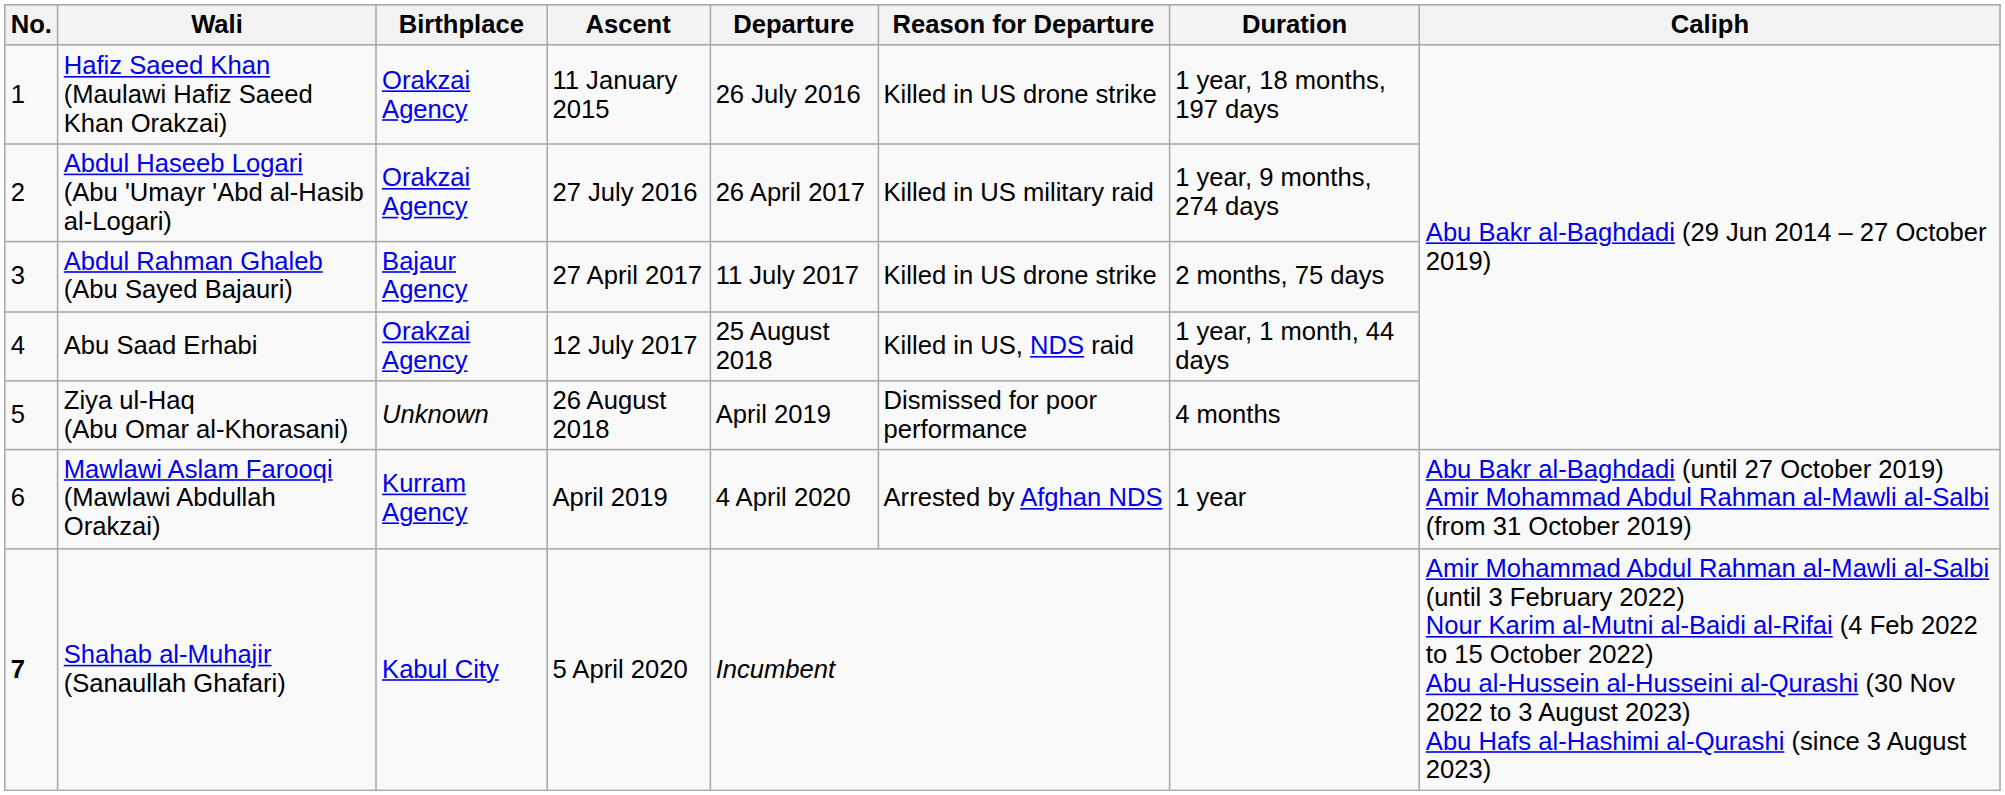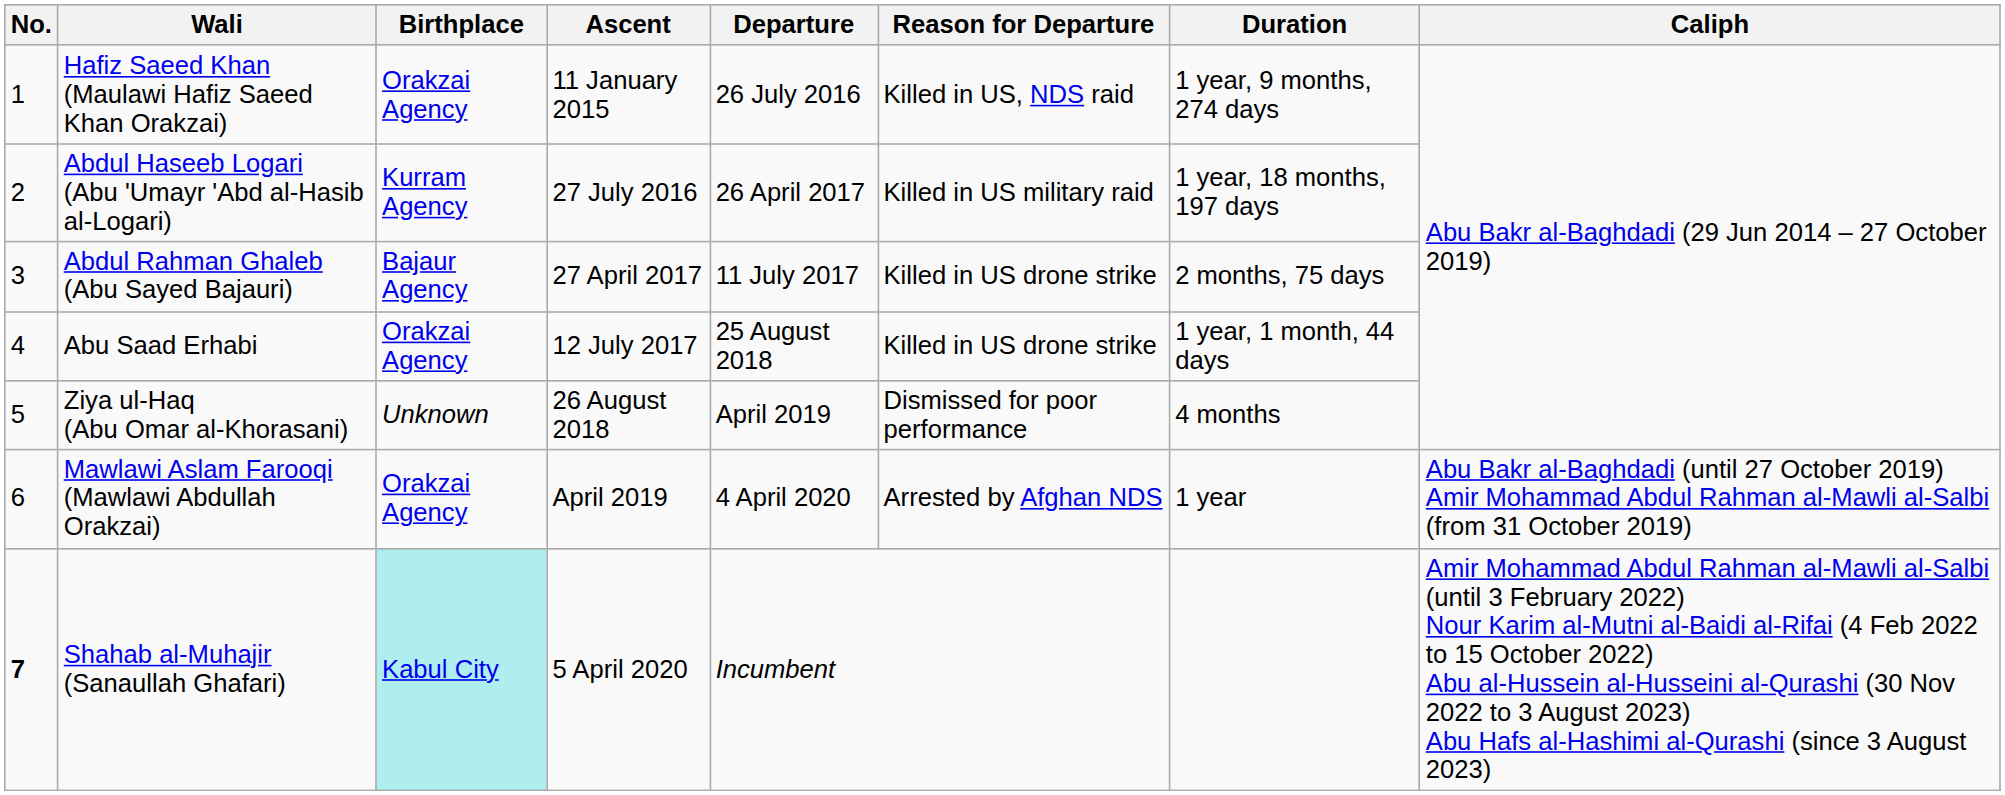Hafiz Saeed Khan (Maulawi Hafiz Saeed Khan Orakzai) | Reason for Departure: Killed in US drone strike -> Killed in US, NDS raid
Hafiz Saeed Khan (Maulawi Hafiz Saeed Khan Orakzai) | Duration: 1 year, 18 months, 197 days -> 1 year, 9 months, 274 days
Abdul Haseeb Logari (Abu 'Umayr 'Abd al-Hasib al-Logari) | Birthplace: Orakzai Agency -> Kurram Agency
Abdul Haseeb Logari (Abu 'Umayr 'Abd al-Hasib al-Logari) | Duration: 1 year, 9 months, 274 days -> 1 year, 18 months, 197 days
Abu Saad Erhabi | Reason for Departure: Killed in US, NDS raid -> Killed in US drone strike
Mawlawi Aslam Farooqi (Mawlawi Abdullah Orakzai) | Birthplace: Kurram Agency -> Orakzai Agency
Shahab al-Muhajir (Sanaullah Ghafari) | Birthplace: no background -> paleturquoise background
